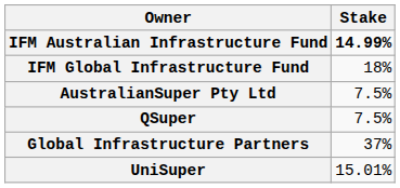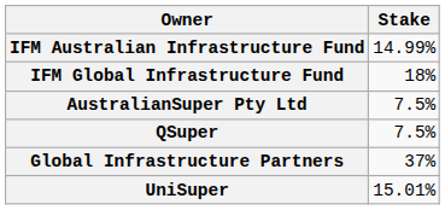IFM Australian Infrastructure Fund | Stake: bold -> normal
